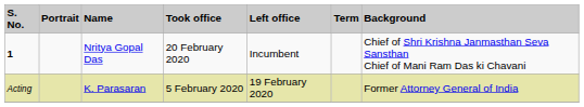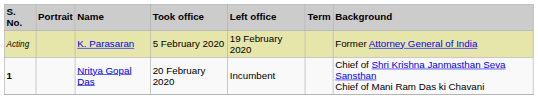rows swapped: Acting <-> 1
